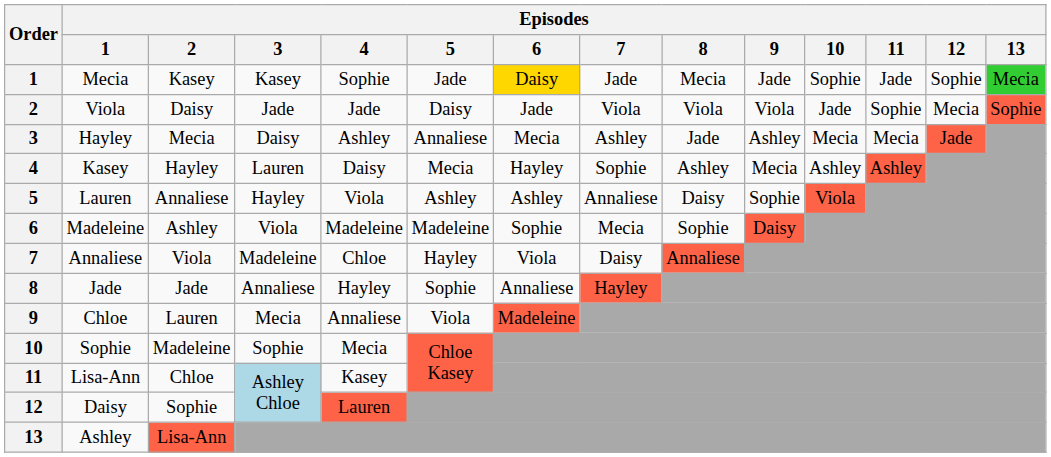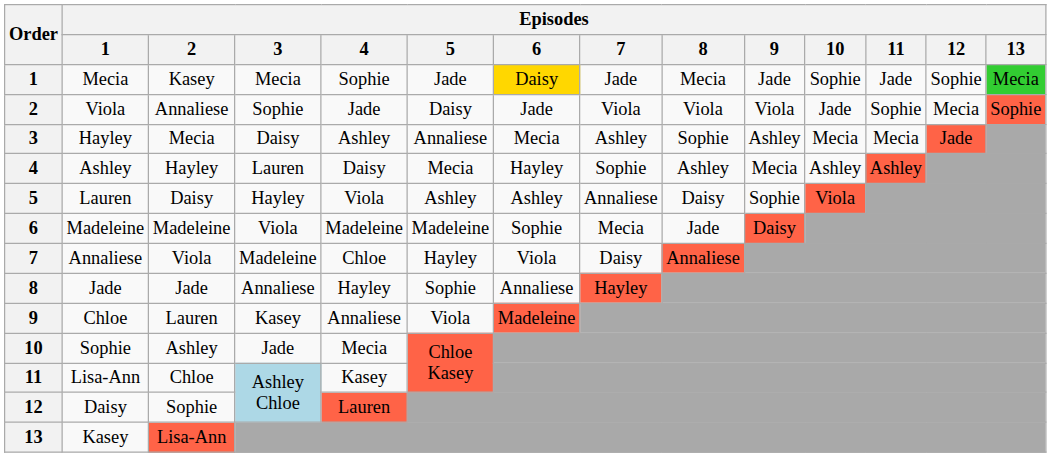row 3 | Episodes / 3: Kasey -> Mecia
row 4 | Episodes / 2: Daisy -> Annaliese
row 4 | Episodes / 3: Jade -> Sophie
row 5 | Episodes / 8: Jade -> Sophie
row 6 | Episodes / 1: Kasey -> Ashley
row 7 | Episodes / 2: Annaliese -> Daisy
row 8 | Episodes / 2: Ashley -> Madeleine
row 8 | Episodes / 8: Sophie -> Jade
row 11 | Episodes / 3: Mecia -> Kasey
row 12 | Episodes / 2: Madeleine -> Ashley
row 12 | Episodes / 3: Sophie -> Jade
row 15 | Episodes / 1: Ashley -> Kasey
